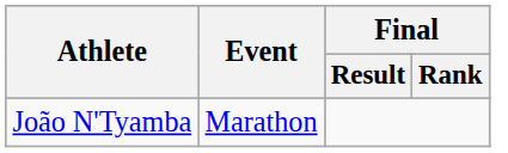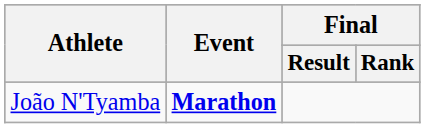João N'Tyamba | Event: normal -> bold
